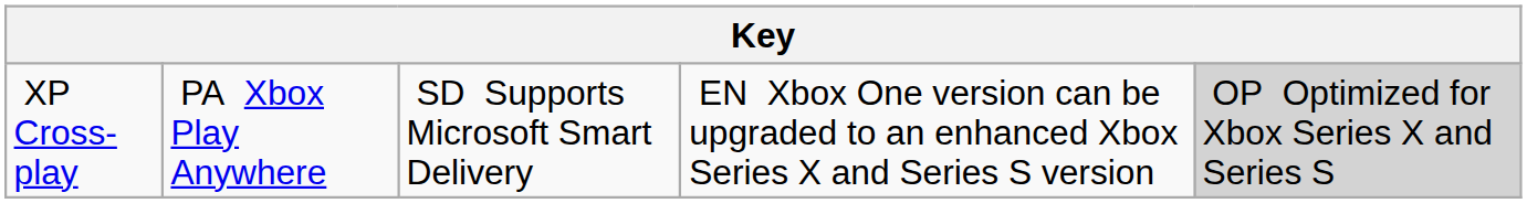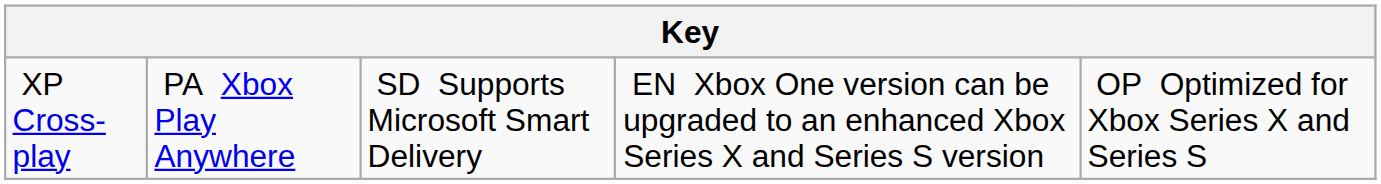XP Cross-play | column 5: lightgrey background -> no background
